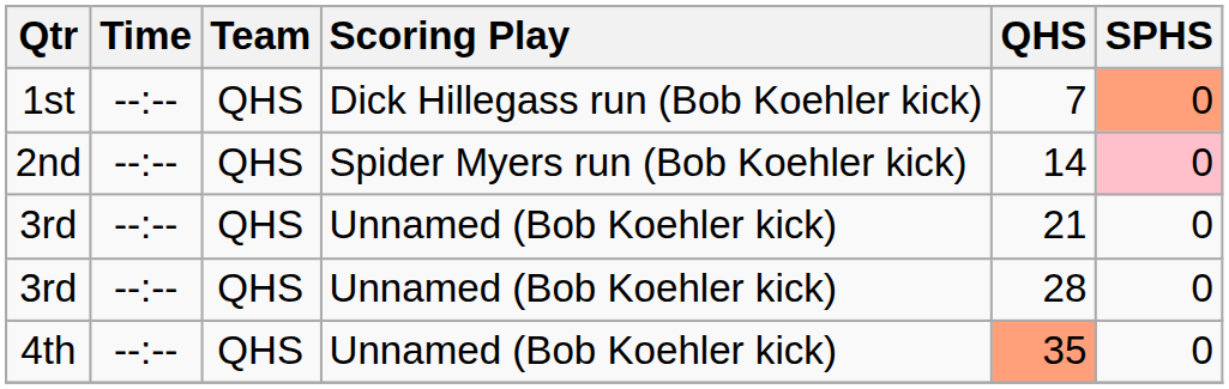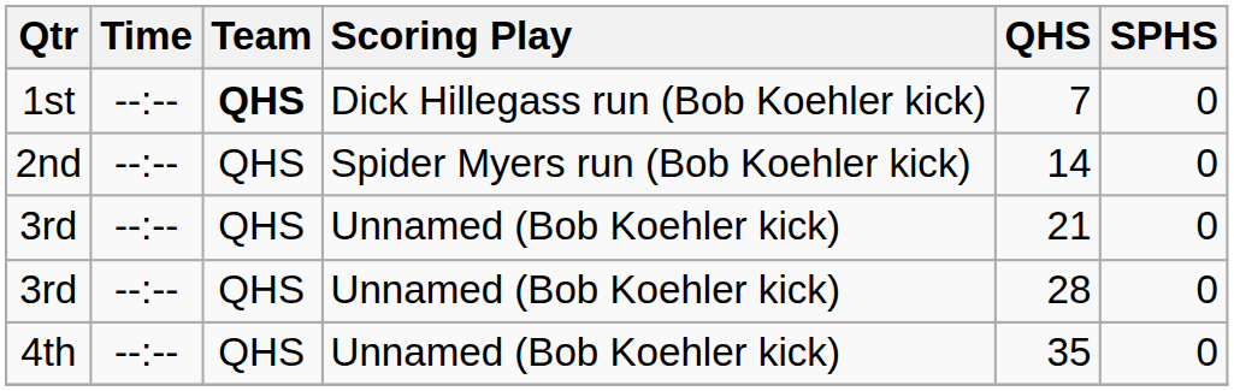1st | Team: normal -> bold
1st | SPHS: lightsalmon background -> no background
2nd | SPHS: pink background -> no background
4th | QHS: lightsalmon background -> no background
